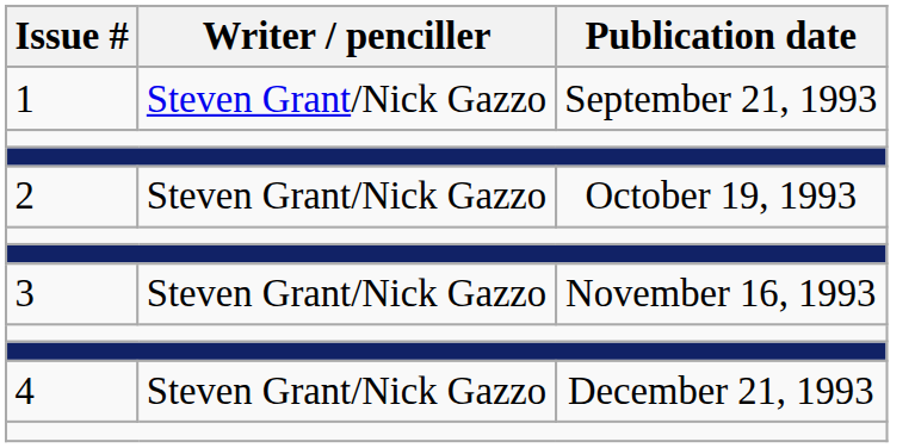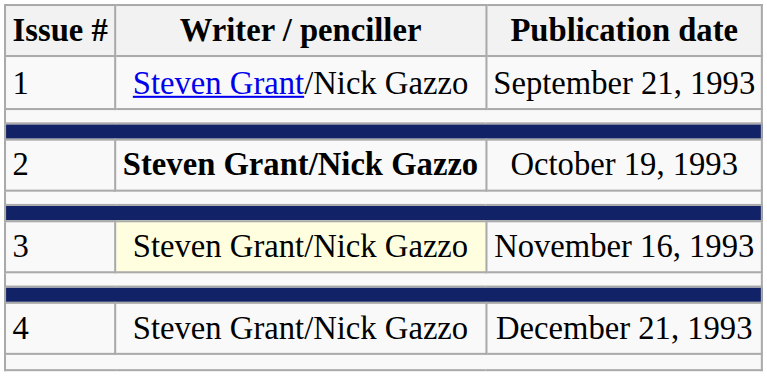2 | Writer / penciller: normal -> bold
3 | Writer / penciller: no background -> lightyellow background
